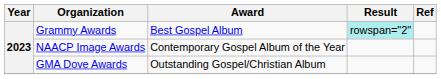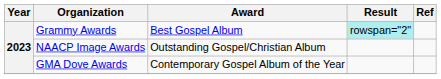NAACP Image Awards | Award: Contemporary Gospel Album of the Year -> Outstanding Gospel/Christian Album
GMA Dove Awards | Award: Outstanding Gospel/Christian Album -> Contemporary Gospel Album of the Year
